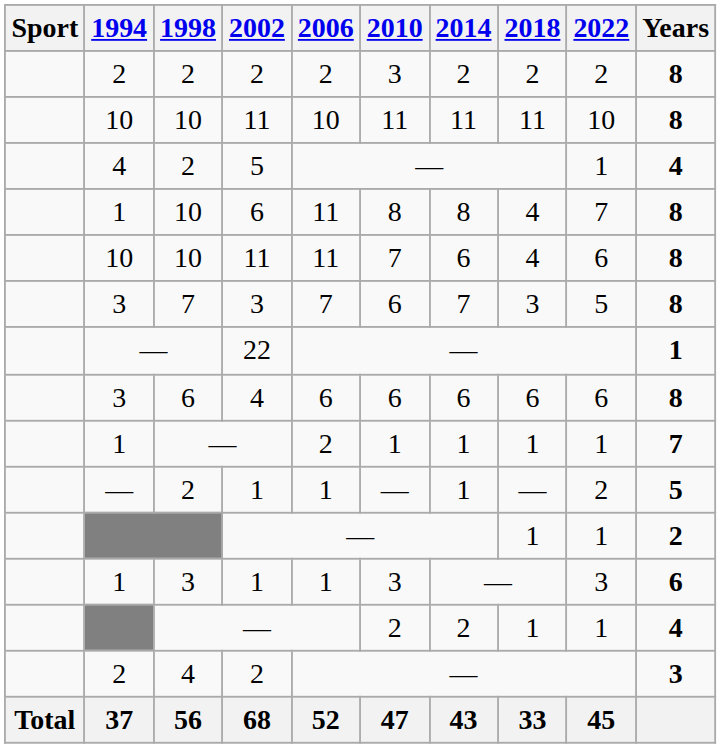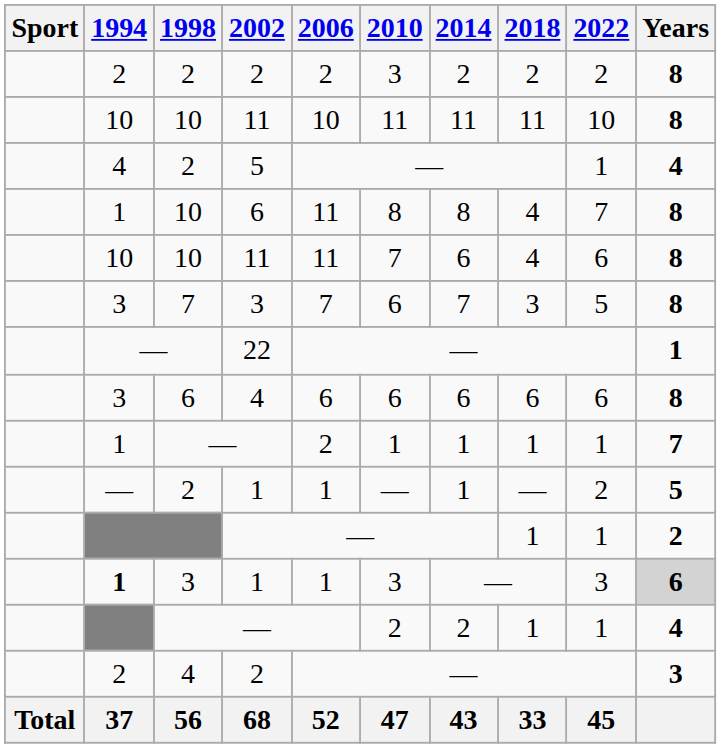3 / 1 | 1994: normal -> bold
3 / 1 | Years: no background -> lightgrey background
